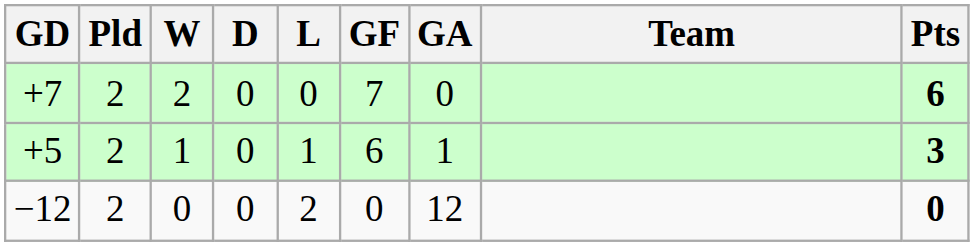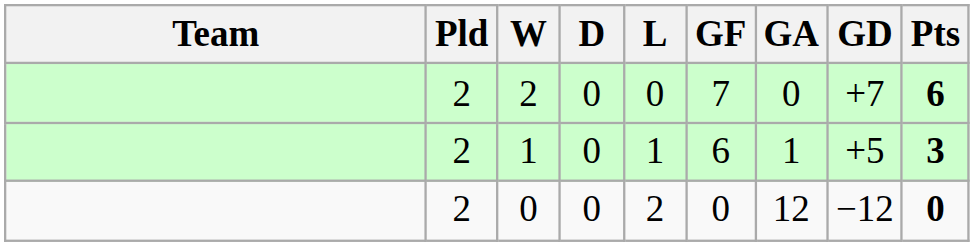columns swapped: Team <-> GD
